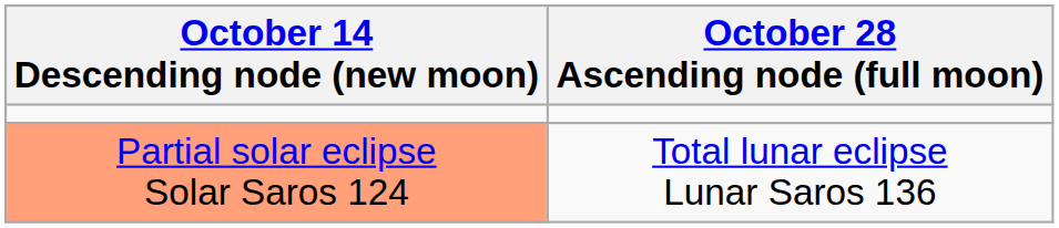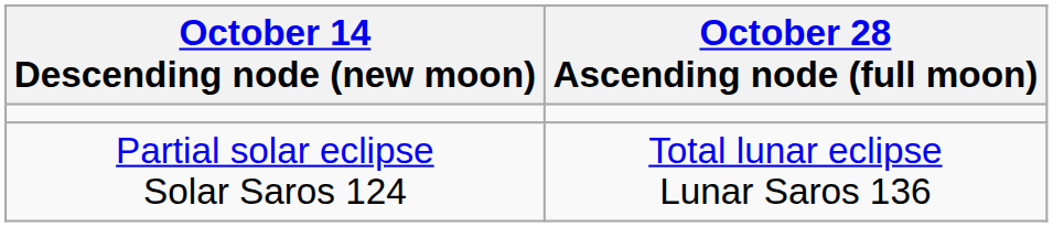row 3 | October 14 Descending node (new moon): lightsalmon background -> no background
